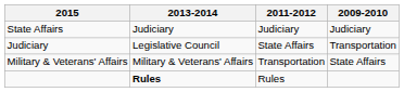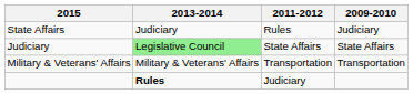row 2 | 2011-2012: Judiciary -> Rules
row 3 | 2013-2014: no background -> lightgreen background
row 3 | 2009-2010: Transportation -> State Affairs
row 4 | 2009-2010: State Affairs -> Transportation
row 5 | 2011-2012: Rules -> Judiciary
